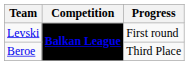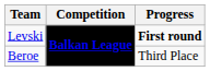Levski | Progress: normal -> bold
